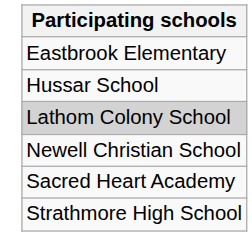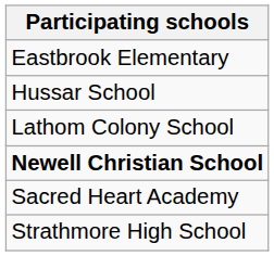row 4 | column 1: lightgrey background -> no background
row 5 | column 1: normal -> bold
